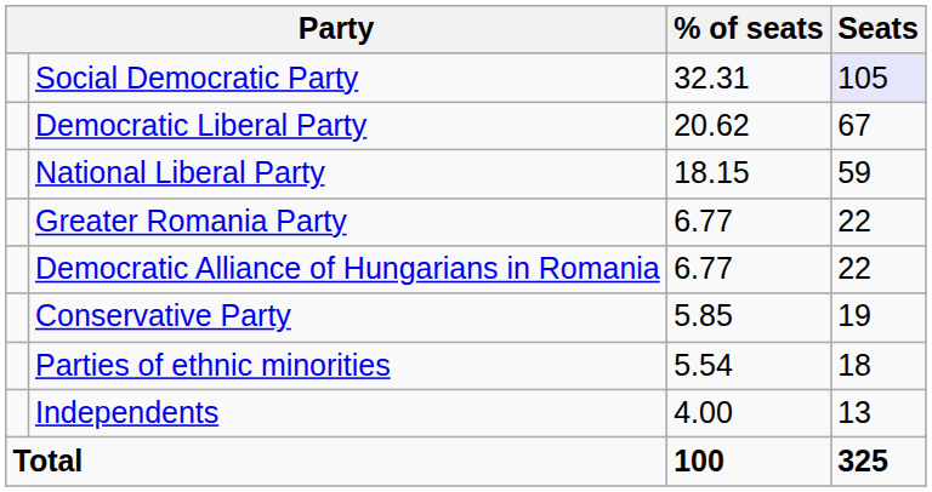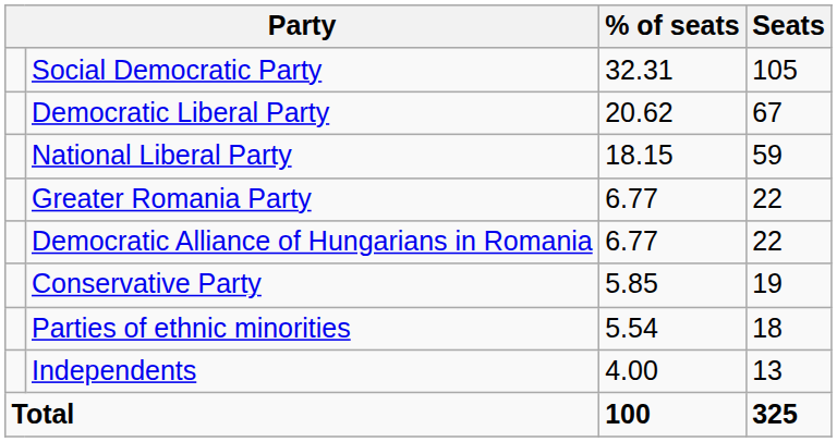Social Democratic Party | Seats: lavender background -> no background
